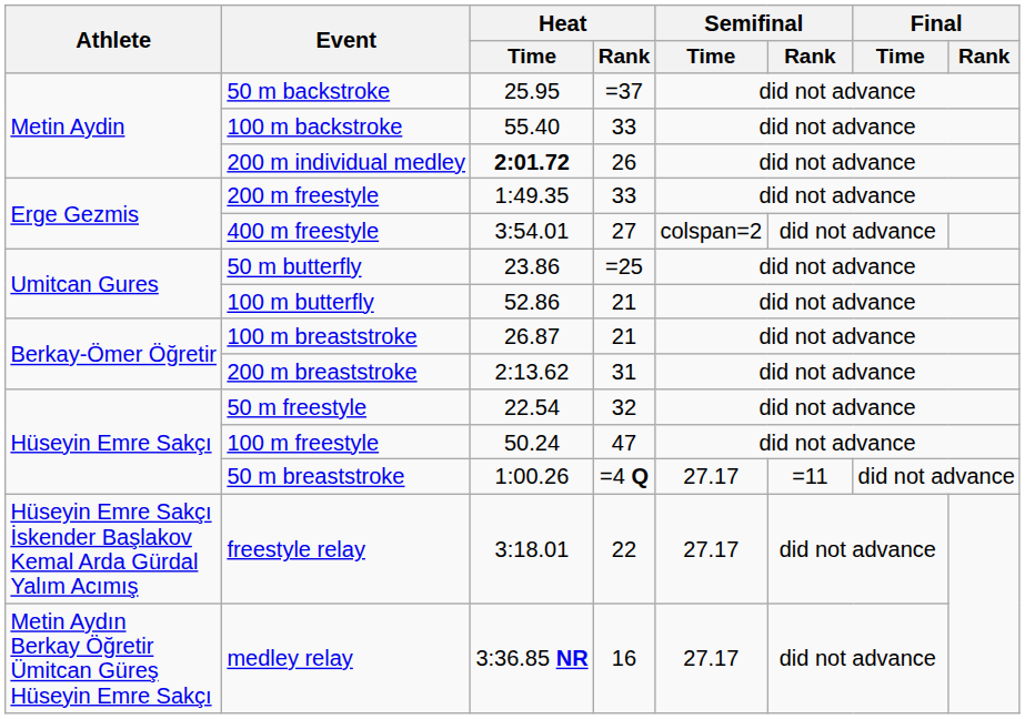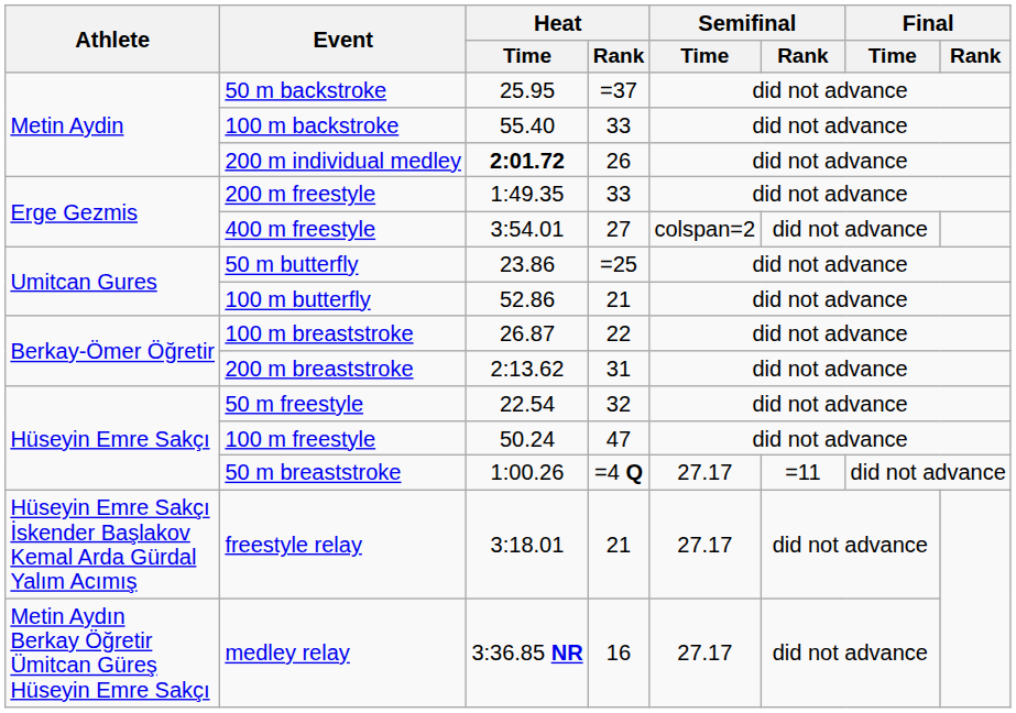100 m breaststroke | Heat / Rank: 21 -> 22
freestyle relay | Heat / Rank: 22 -> 21
